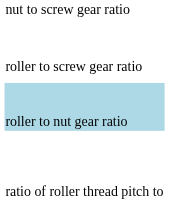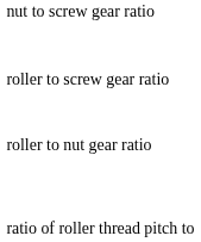roller to nut gear ratio | column 1: lightblue background -> no background
